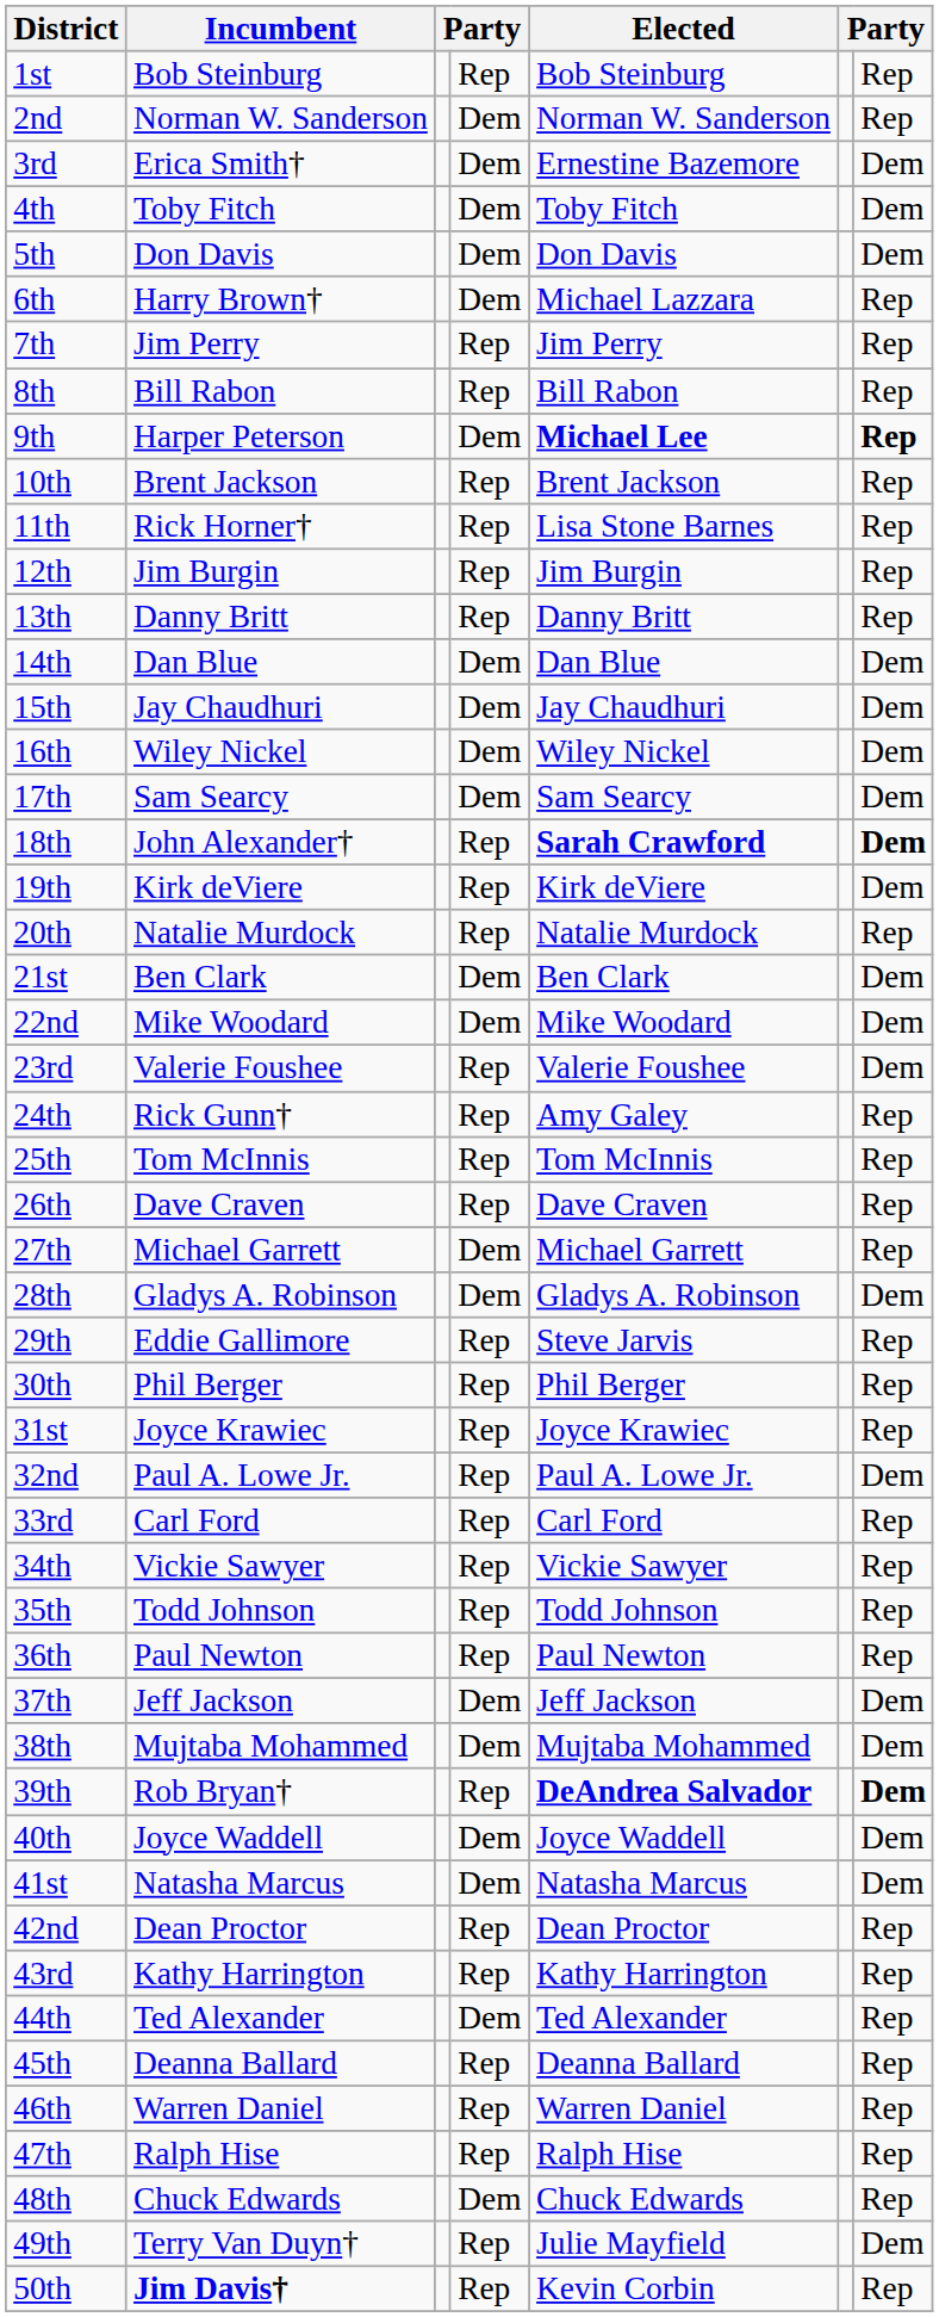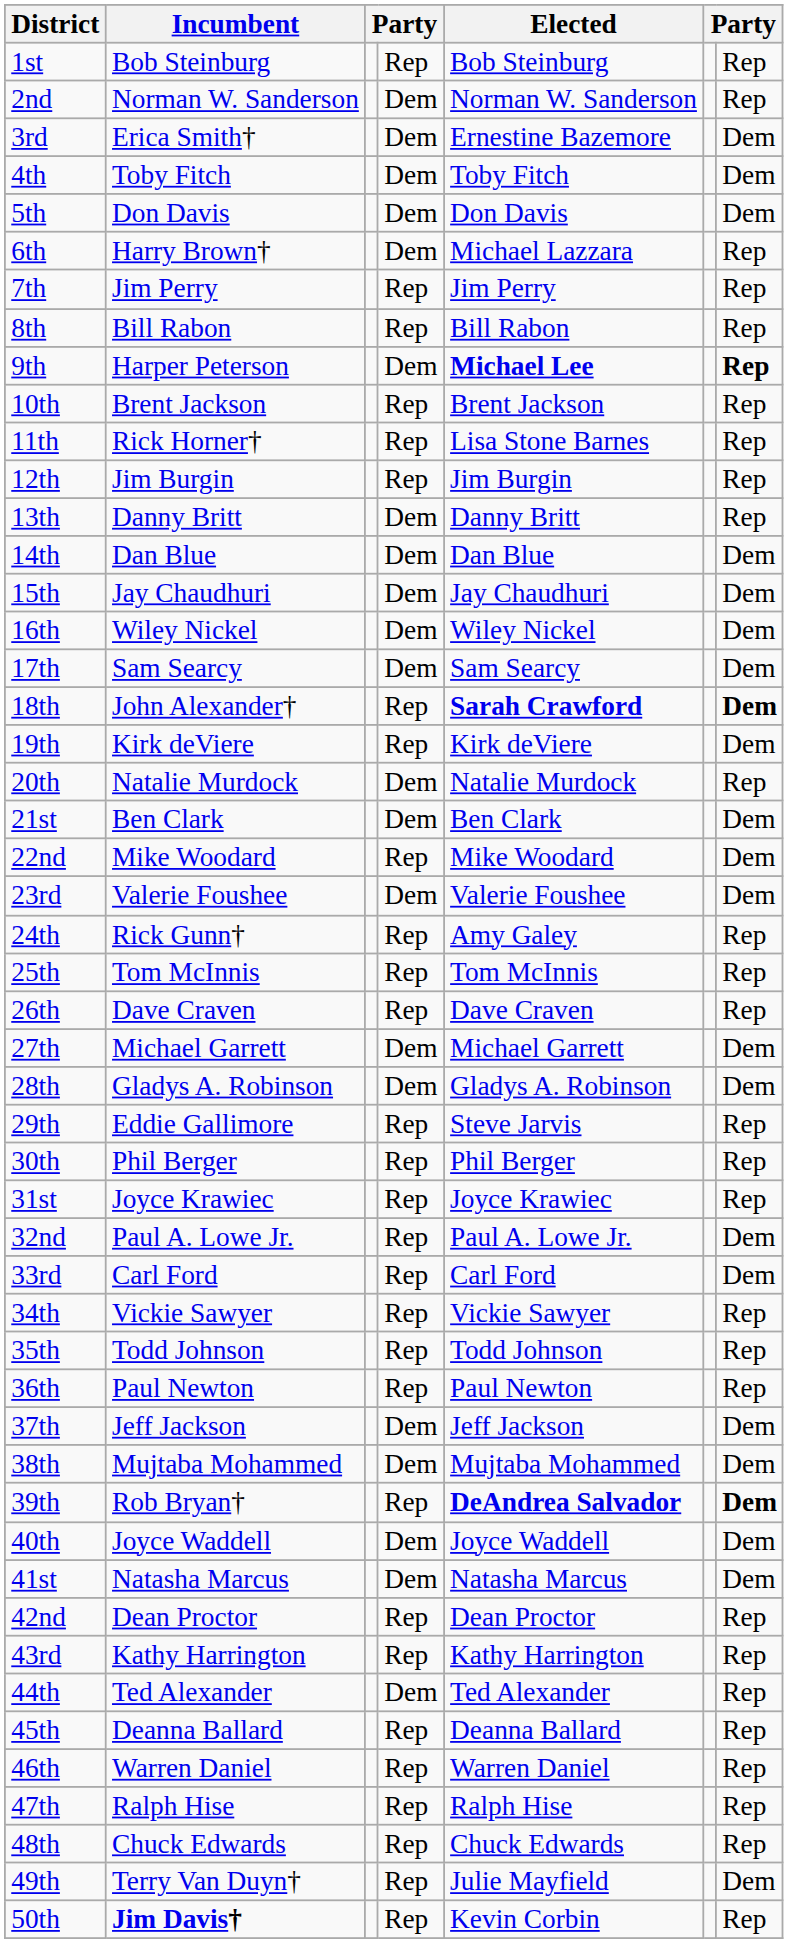13th | column 4: Rep -> Dem
20th | column 4: Rep -> Dem
22nd | column 4: Dem -> Rep
23rd | column 4: Rep -> Dem
27th | column 7: Rep -> Dem
33rd | column 7: Rep -> Dem
48th | column 4: Dem -> Rep
